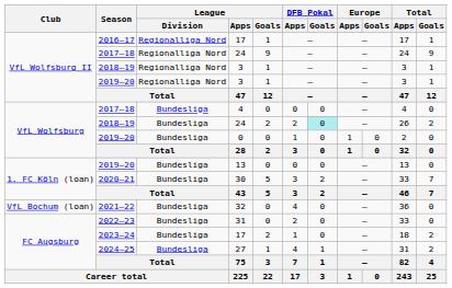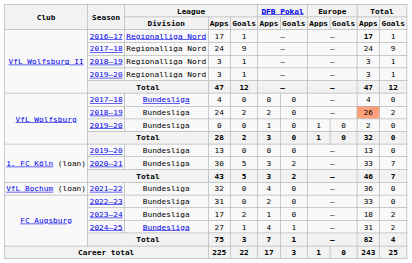2016–17 / 17 | Total / Apps: normal -> bold
2018–19 / 24 | DFB Pokal / Goals: paleturquoise background -> no background
2018–19 / 24 | Total / Apps: no background -> lightsalmon background
